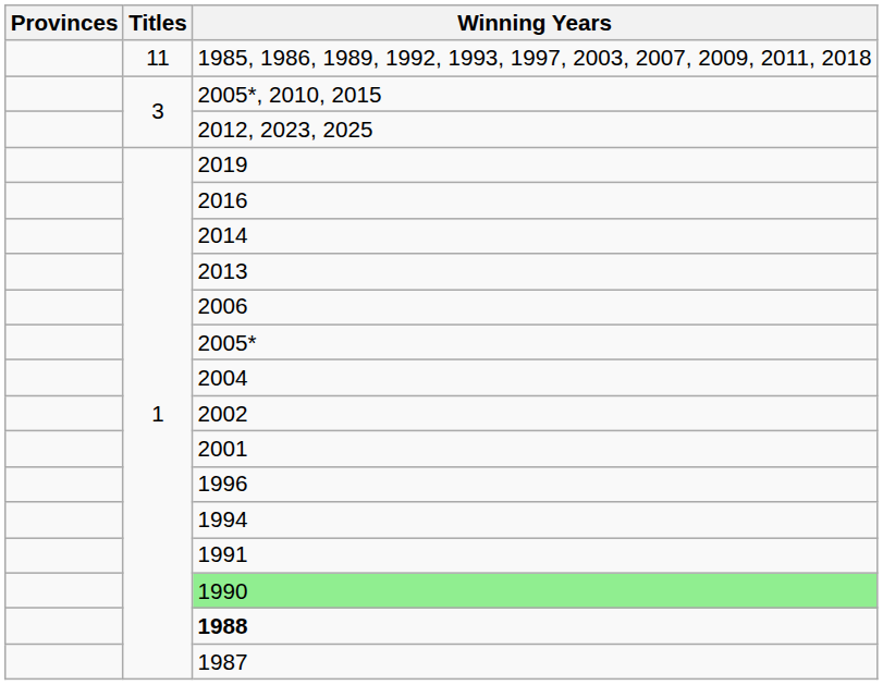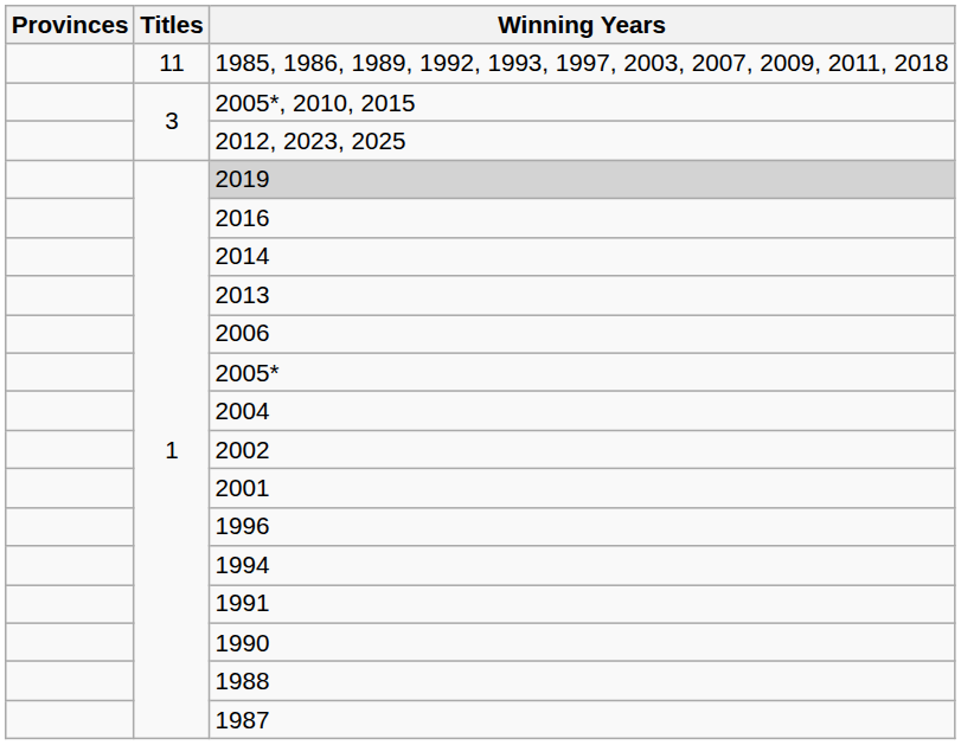2019 | Winning Years: no background -> lightgrey background
1990 | Winning Years: lightgreen background -> no background
1988 | Winning Years: bold -> normal
